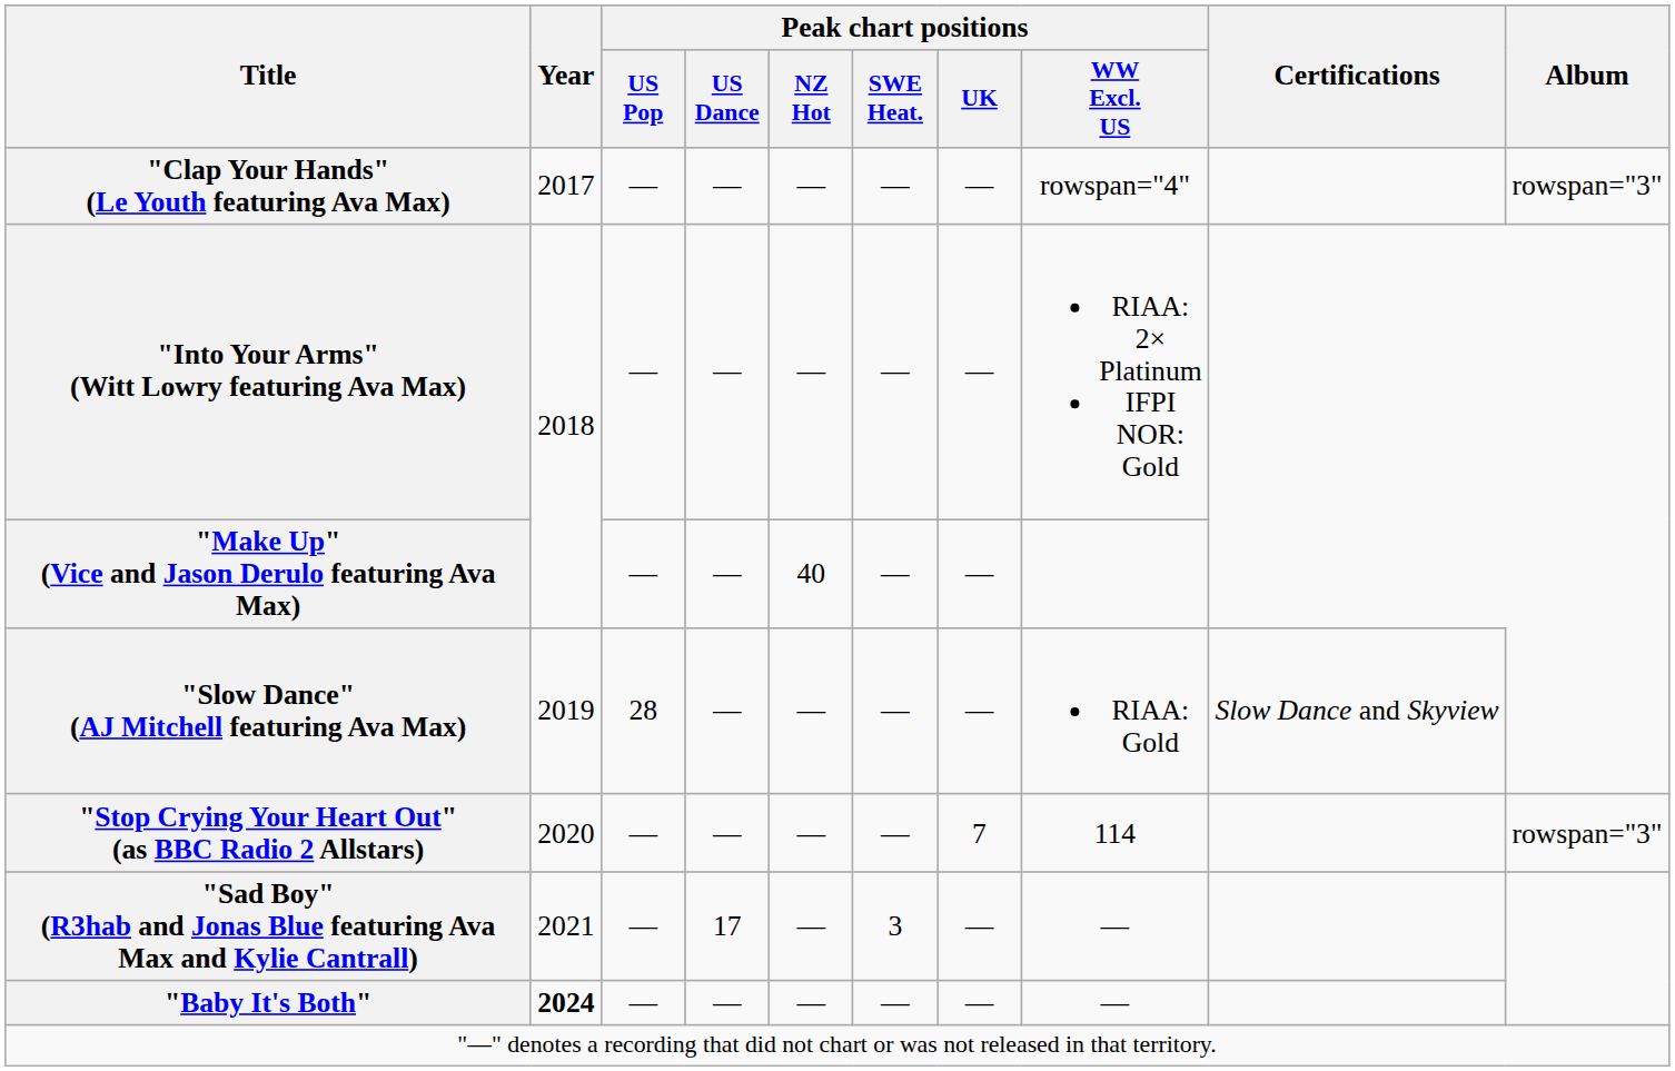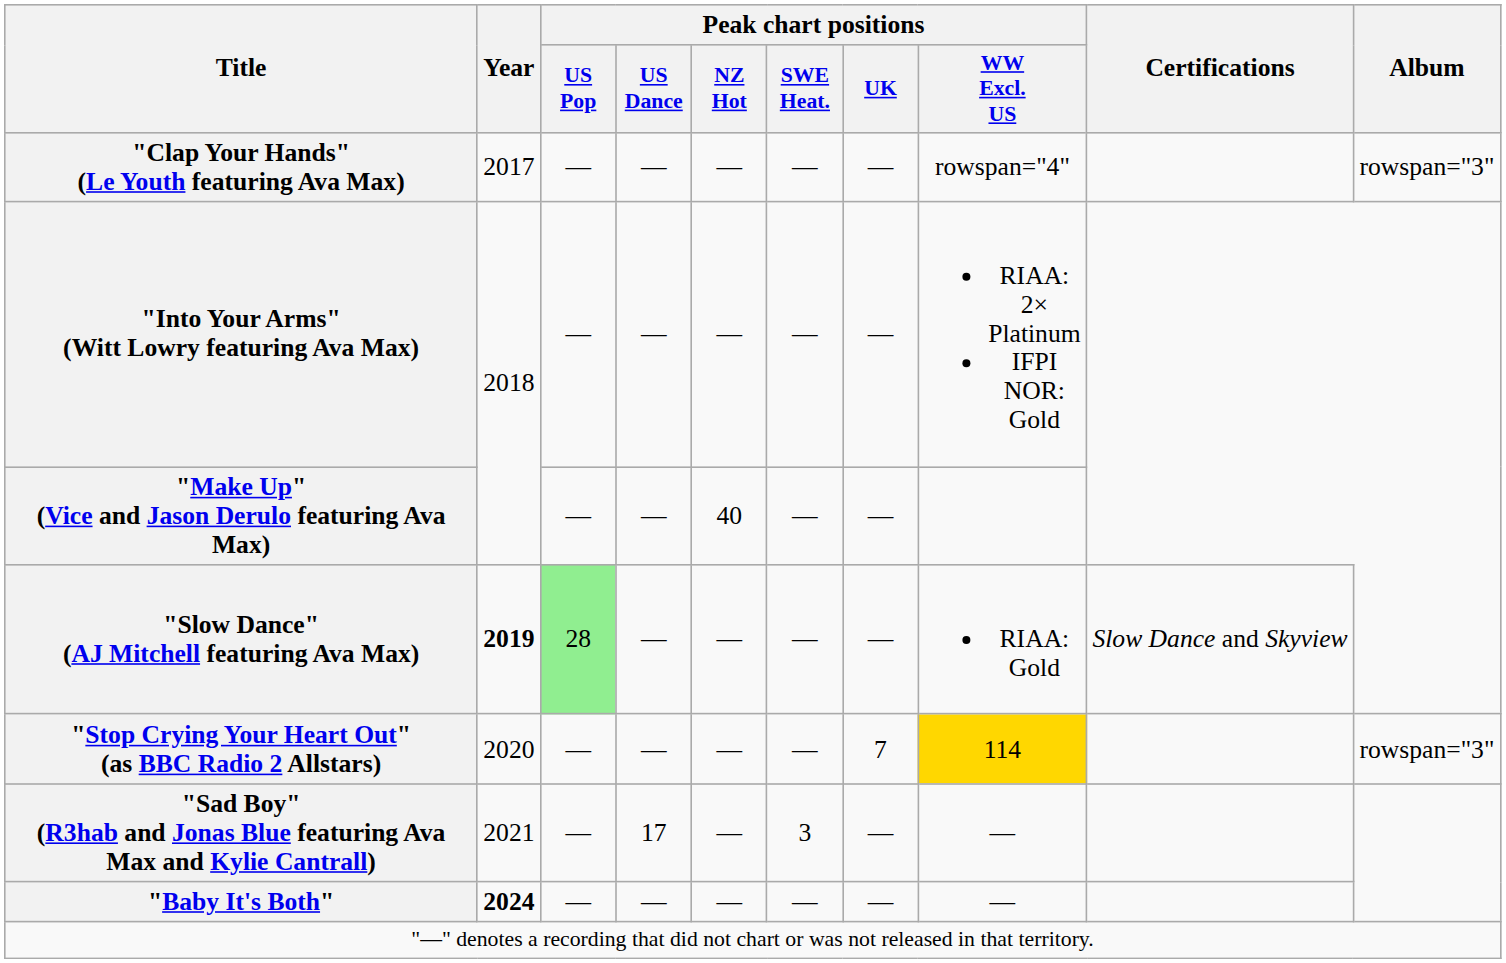"Slow Dance" (AJ Mitchell featuring Ava Max) | Year: normal -> bold
"Slow Dance" (AJ Mitchell featuring Ava Max) | Peak chart positions / US Pop: no background -> lightgreen background
"Stop Crying Your Heart Out" (as BBC Radio 2 Allstars) | Peak chart positions / WW Excl. US: no background -> gold background
